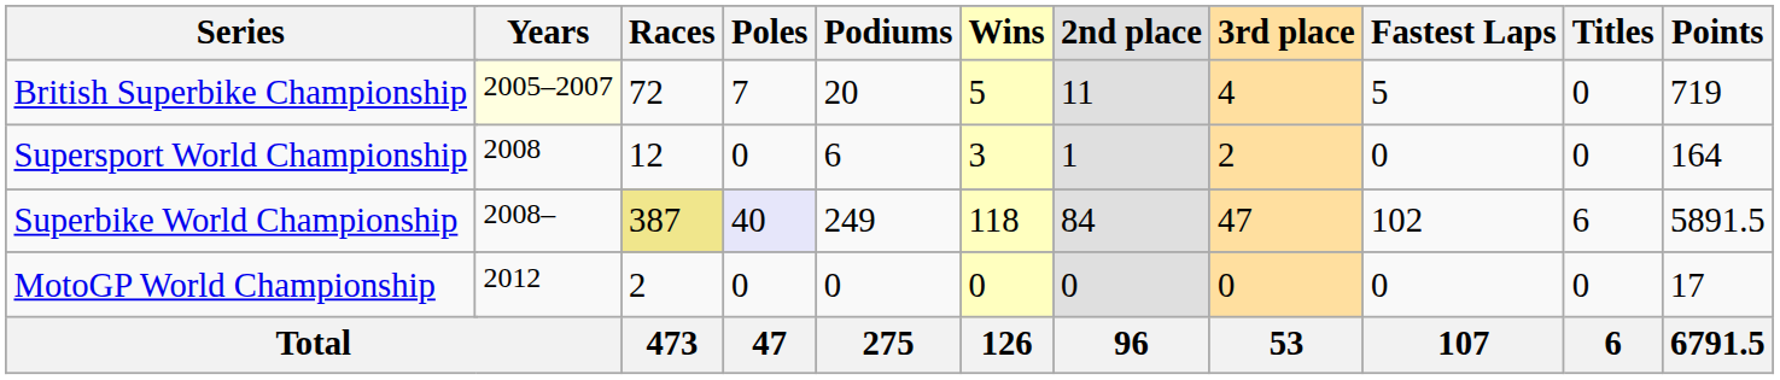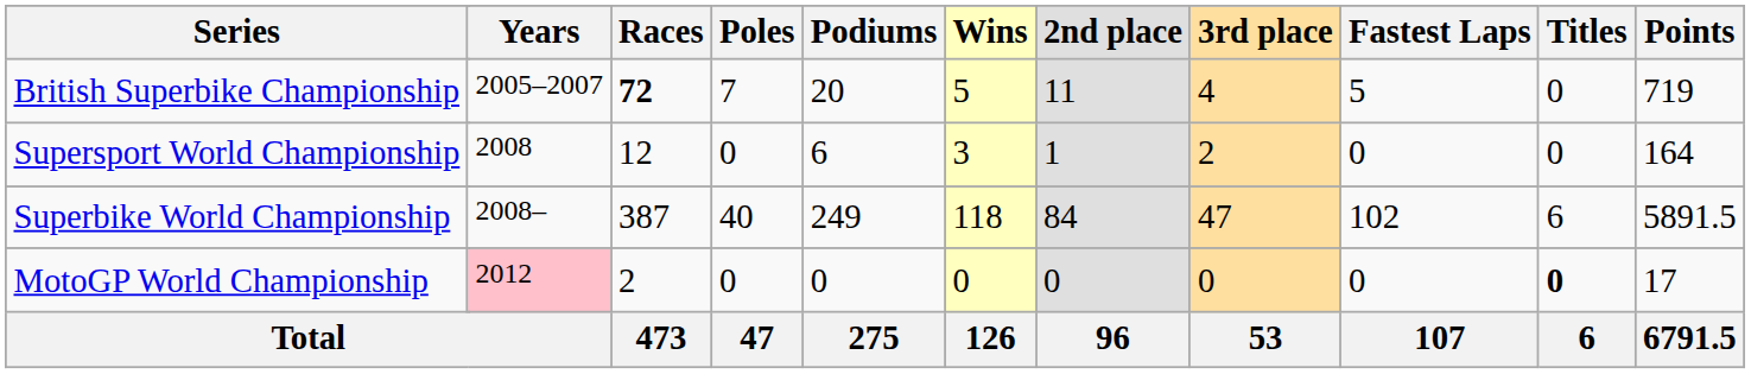British Superbike Championship | Years: lightyellow background -> no background
British Superbike Championship | Races: normal -> bold
Superbike World Championship | Races: khaki background -> no background
Superbike World Championship | Poles: lavender background -> no background
MotoGP World Championship | Years: no background -> pink background
MotoGP World Championship | Titles: normal -> bold
